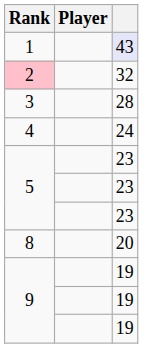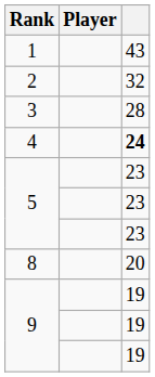1 | column 3: lavender background -> no background
2 | Rank: pink background -> no background
4 | column 3: normal -> bold
